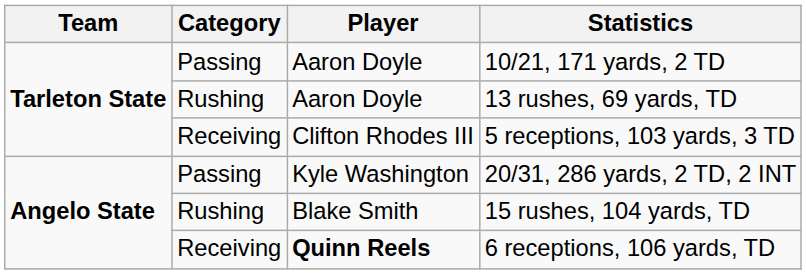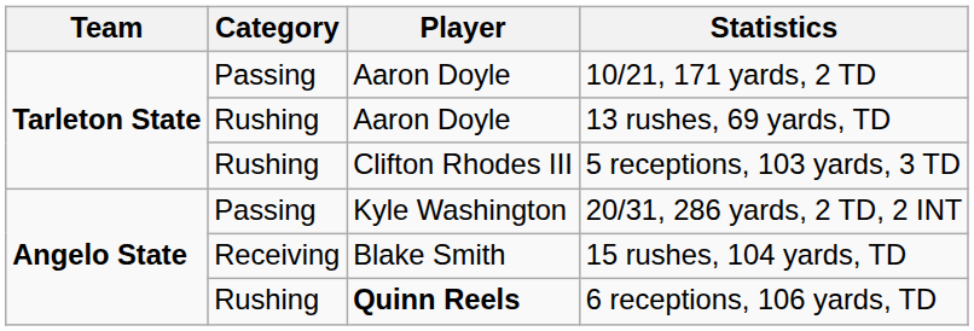5 receptions, 103 yards, 3 TD | Category: Receiving -> Rushing
15 rushes, 104 yards, TD | Category: Rushing -> Receiving
6 receptions, 106 yards, TD | Category: Receiving -> Rushing
